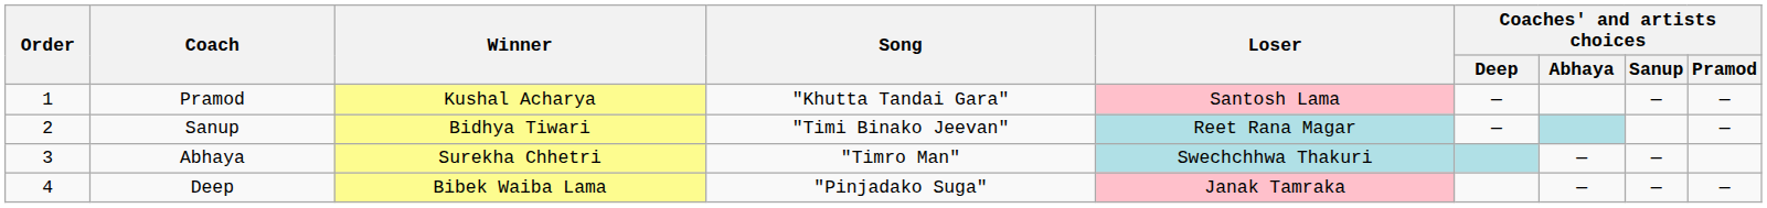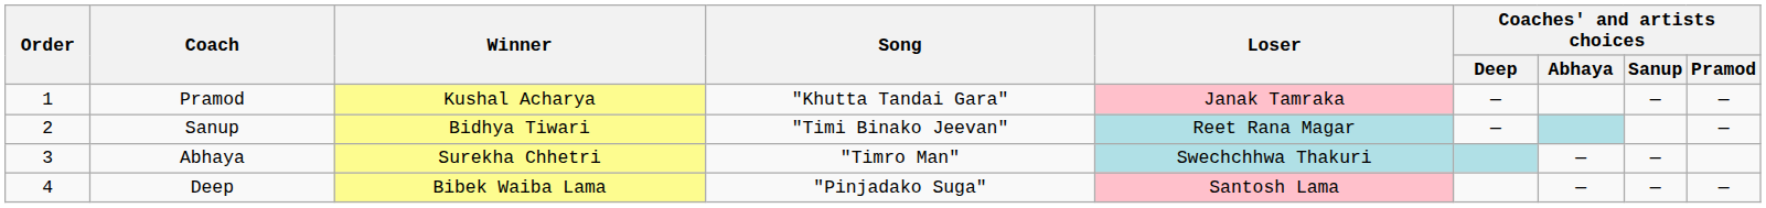row 3 | Loser: Santosh Lama -> Janak Tamraka
row 6 | Loser: Janak Tamraka -> Santosh Lama
